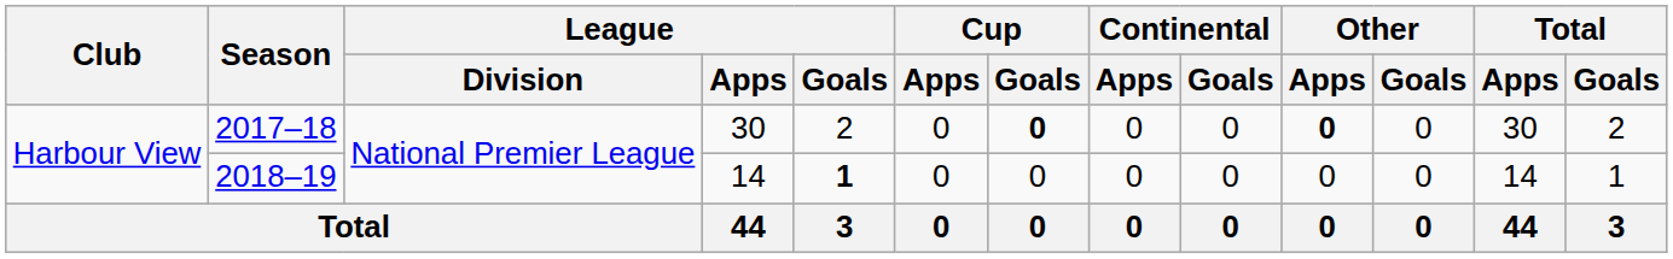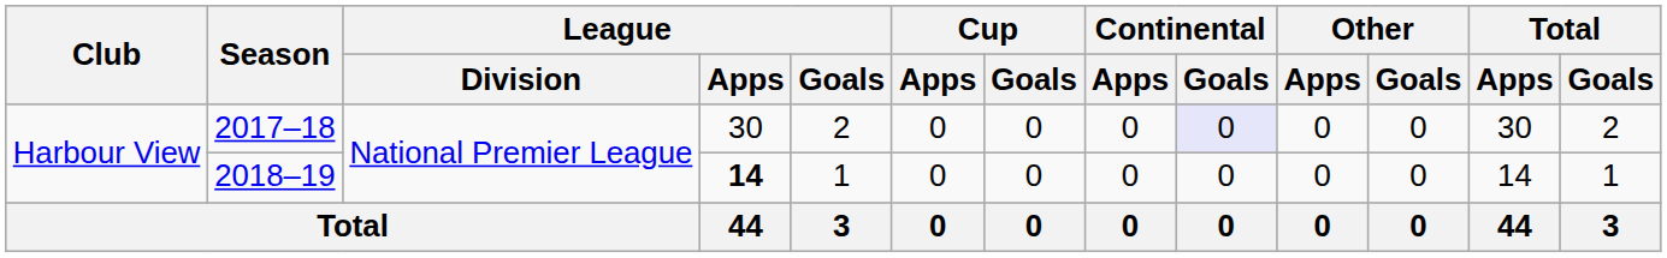2017–18 | Cup / Goals: bold -> normal
2017–18 | Continental / Goals: no background -> lavender background
2017–18 | Other / Apps: bold -> normal
2018–19 | League / Apps: normal -> bold
2018–19 | League / Goals: bold -> normal
